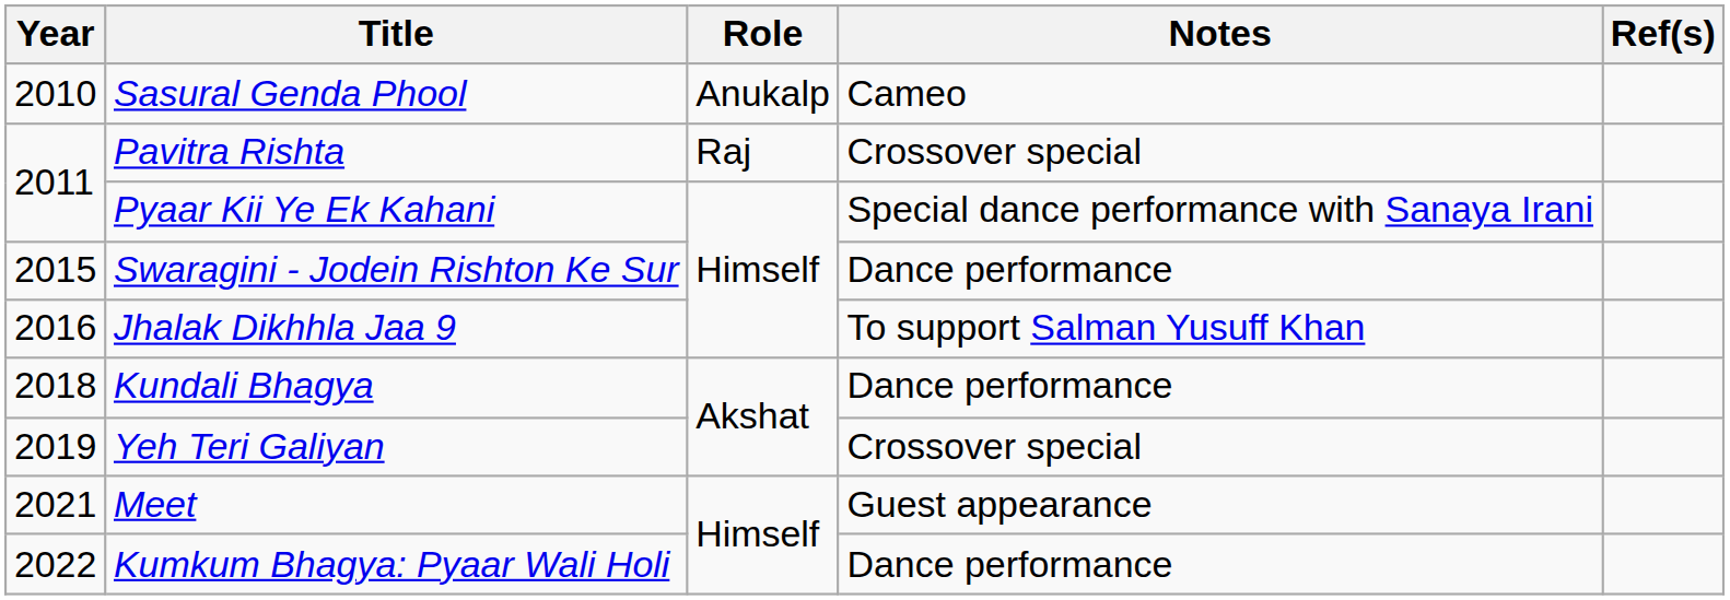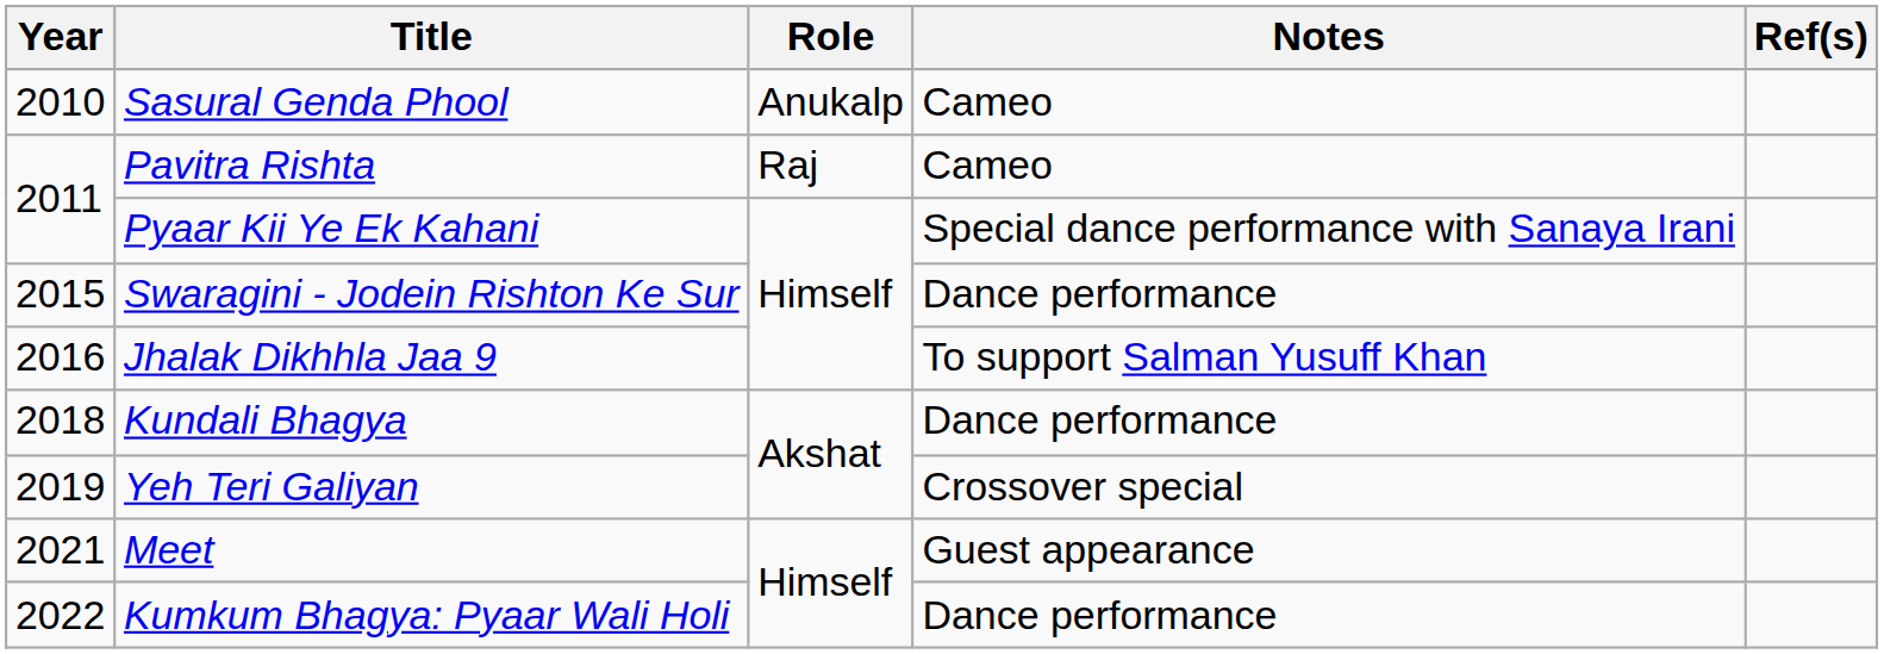Pavitra Rishta | Notes: Crossover special -> Cameo
